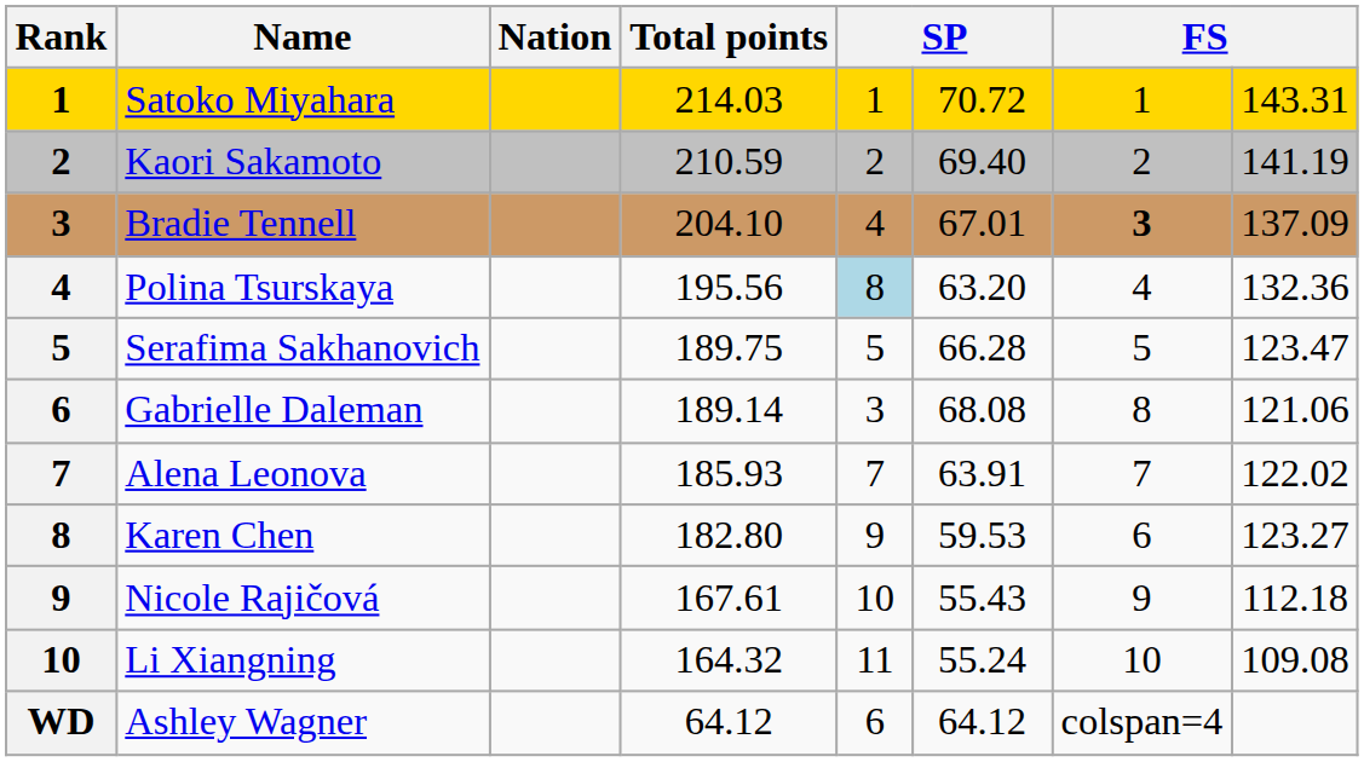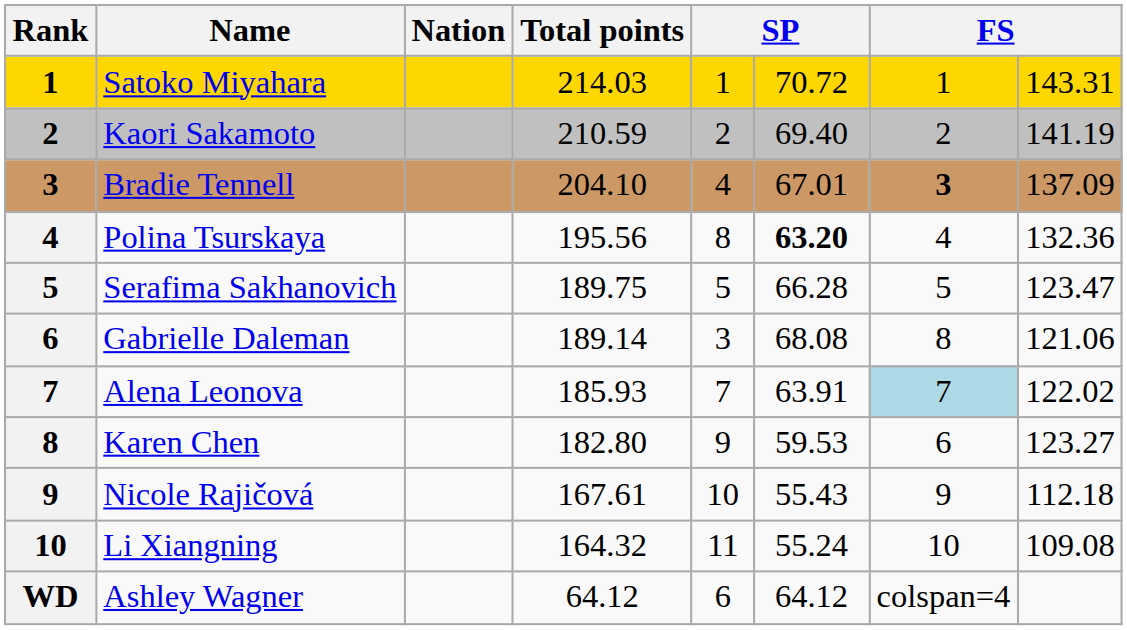Polina Tsurskaya | column 5: lightblue background -> no background
Polina Tsurskaya | column 6: normal -> bold
Alena Leonova | column 7: no background -> lightblue background
